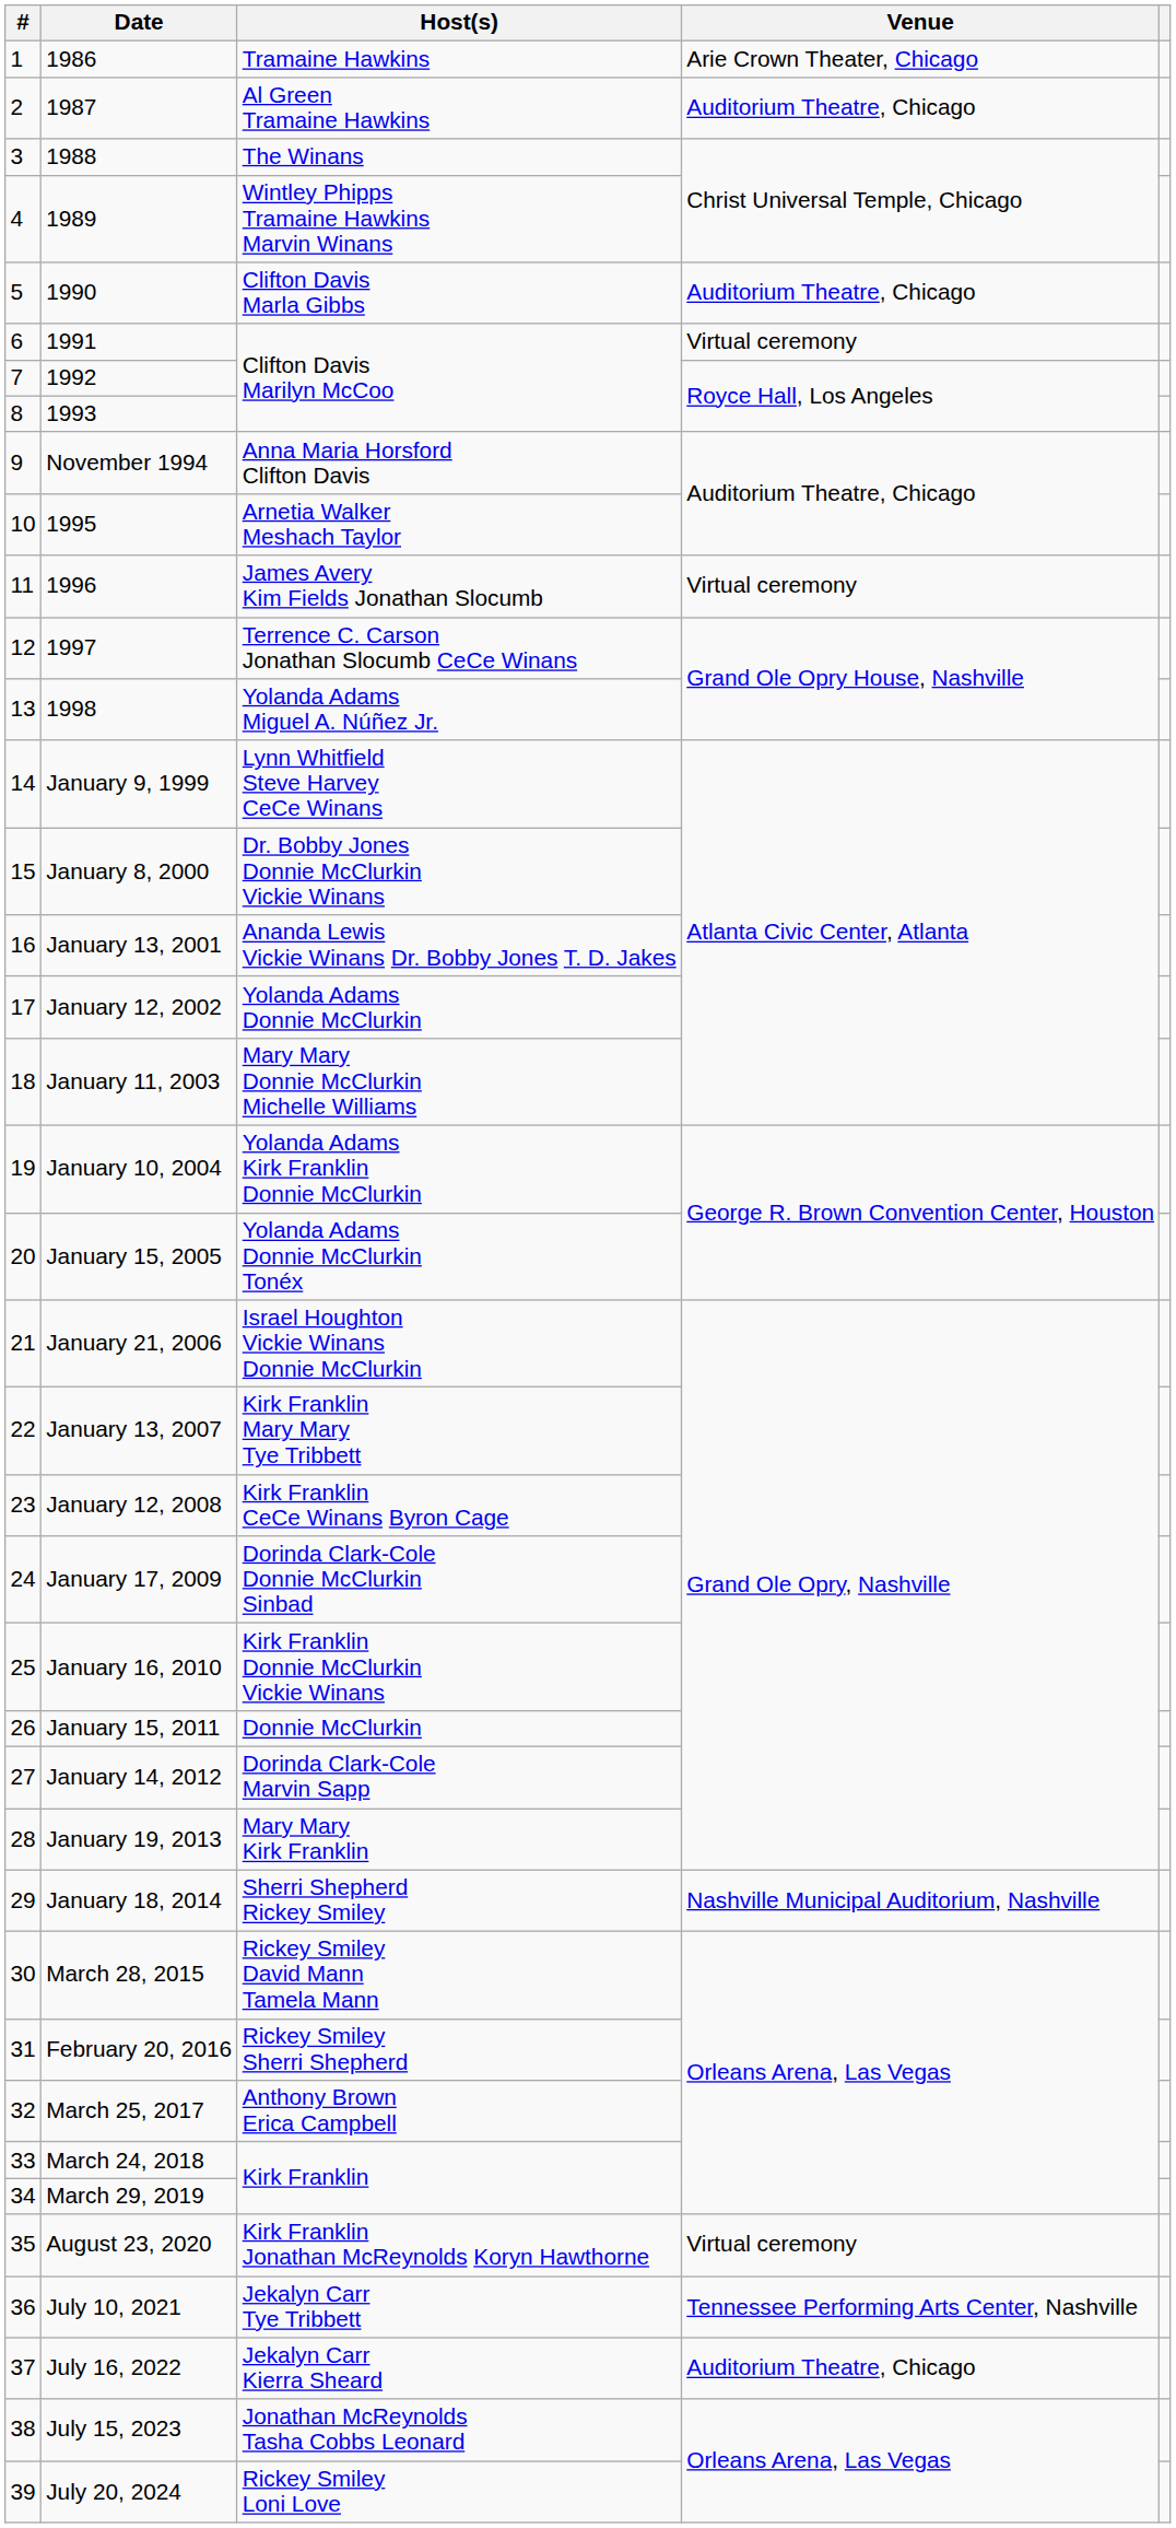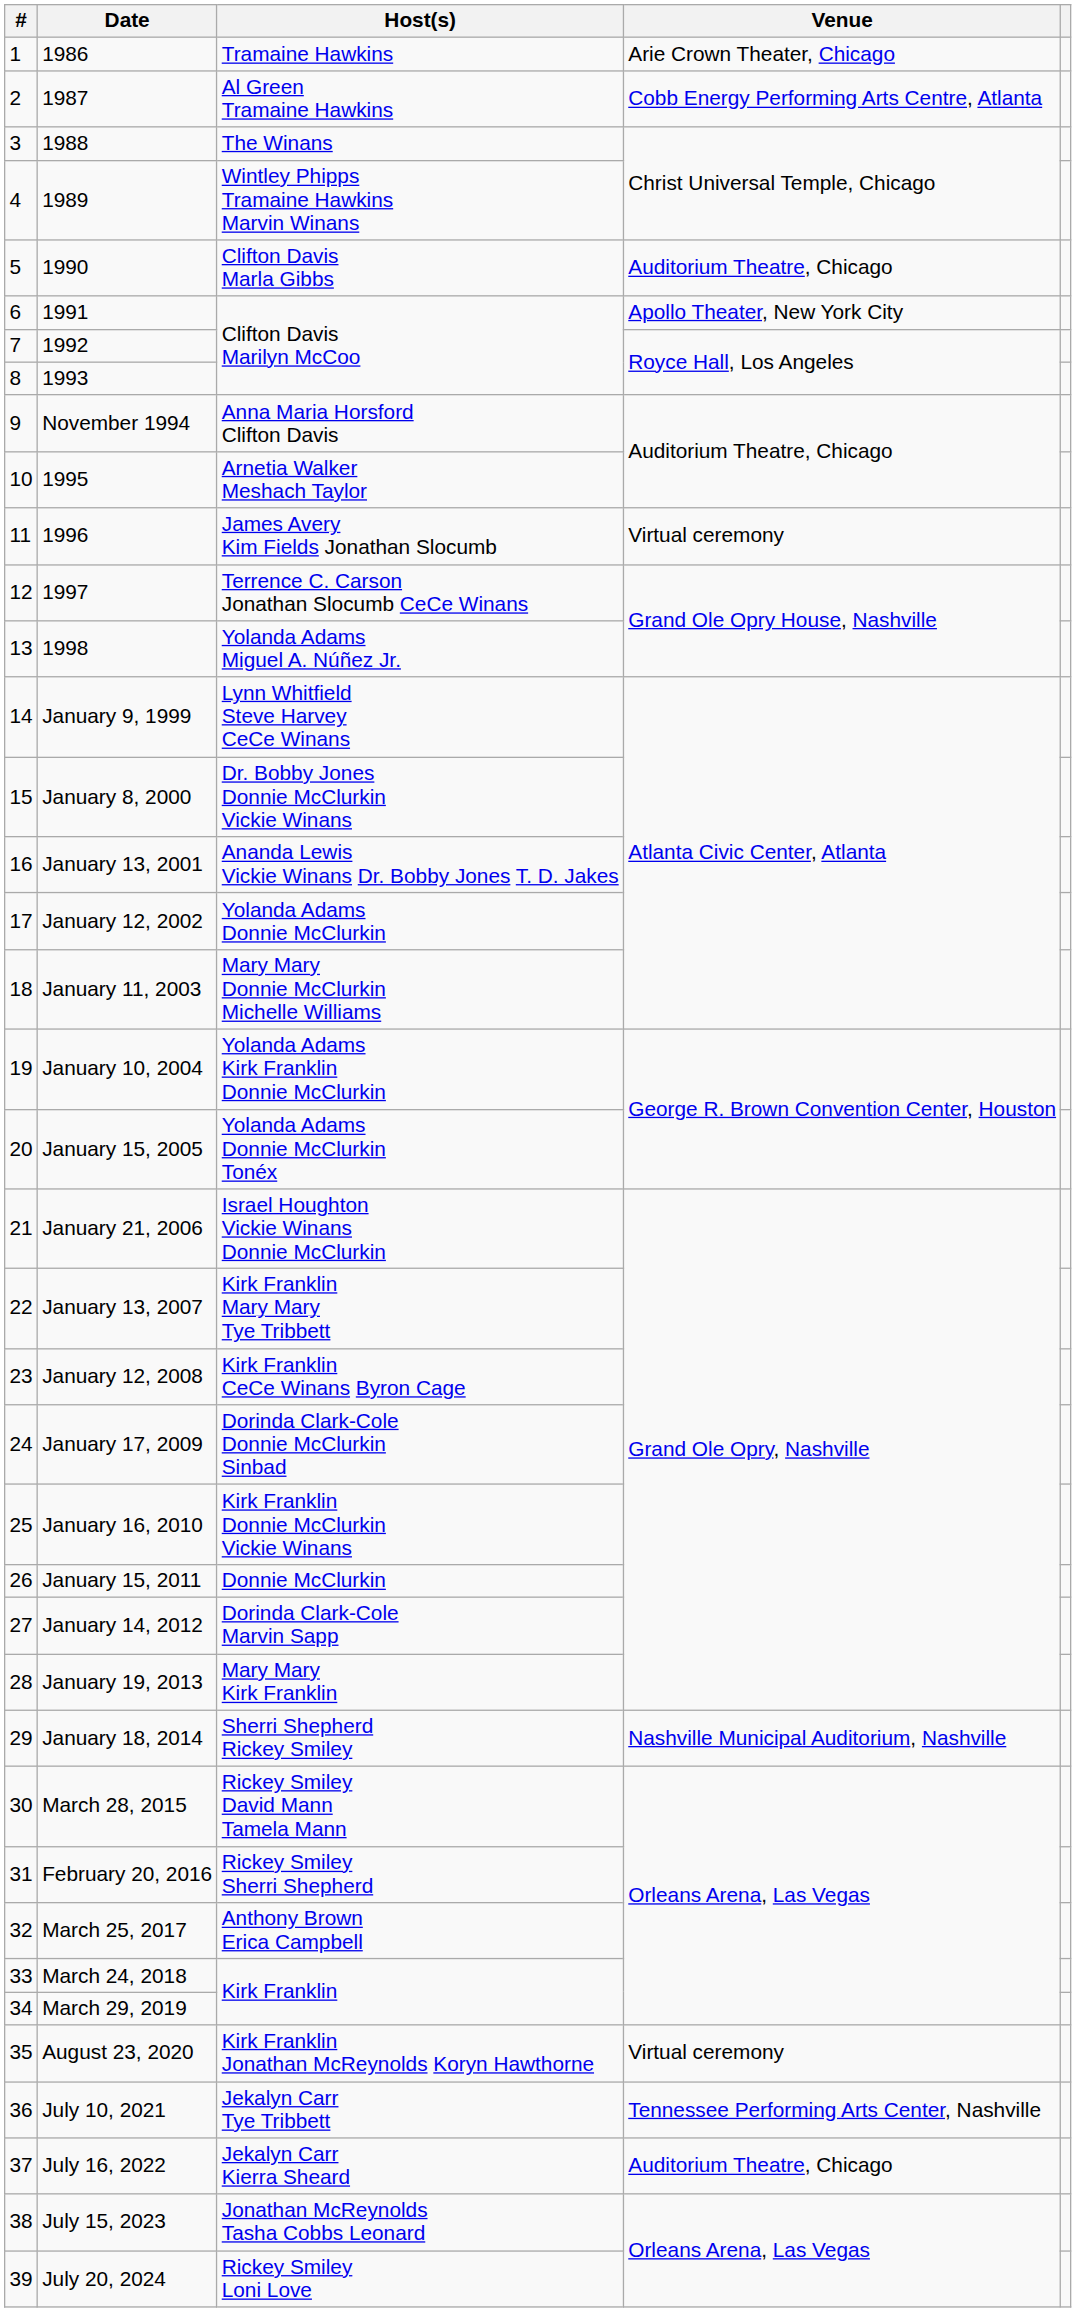1987 | Venue: Auditorium Theatre, Chicago -> Cobb Energy Performing Arts Centre, Atlanta
1991 | Venue: Virtual ceremony -> Apollo Theater, New York City
